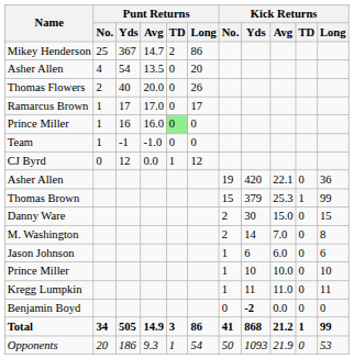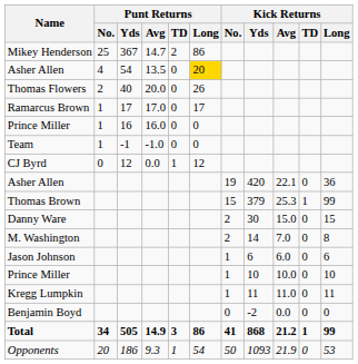Asher Allen / 54 | Punt Returns / Long: no background -> gold background
Prince Miller / 16 | Punt Returns / TD: lightgreen background -> no background
Benjamin Boyd | Kick Returns / Yds: bold -> normal
